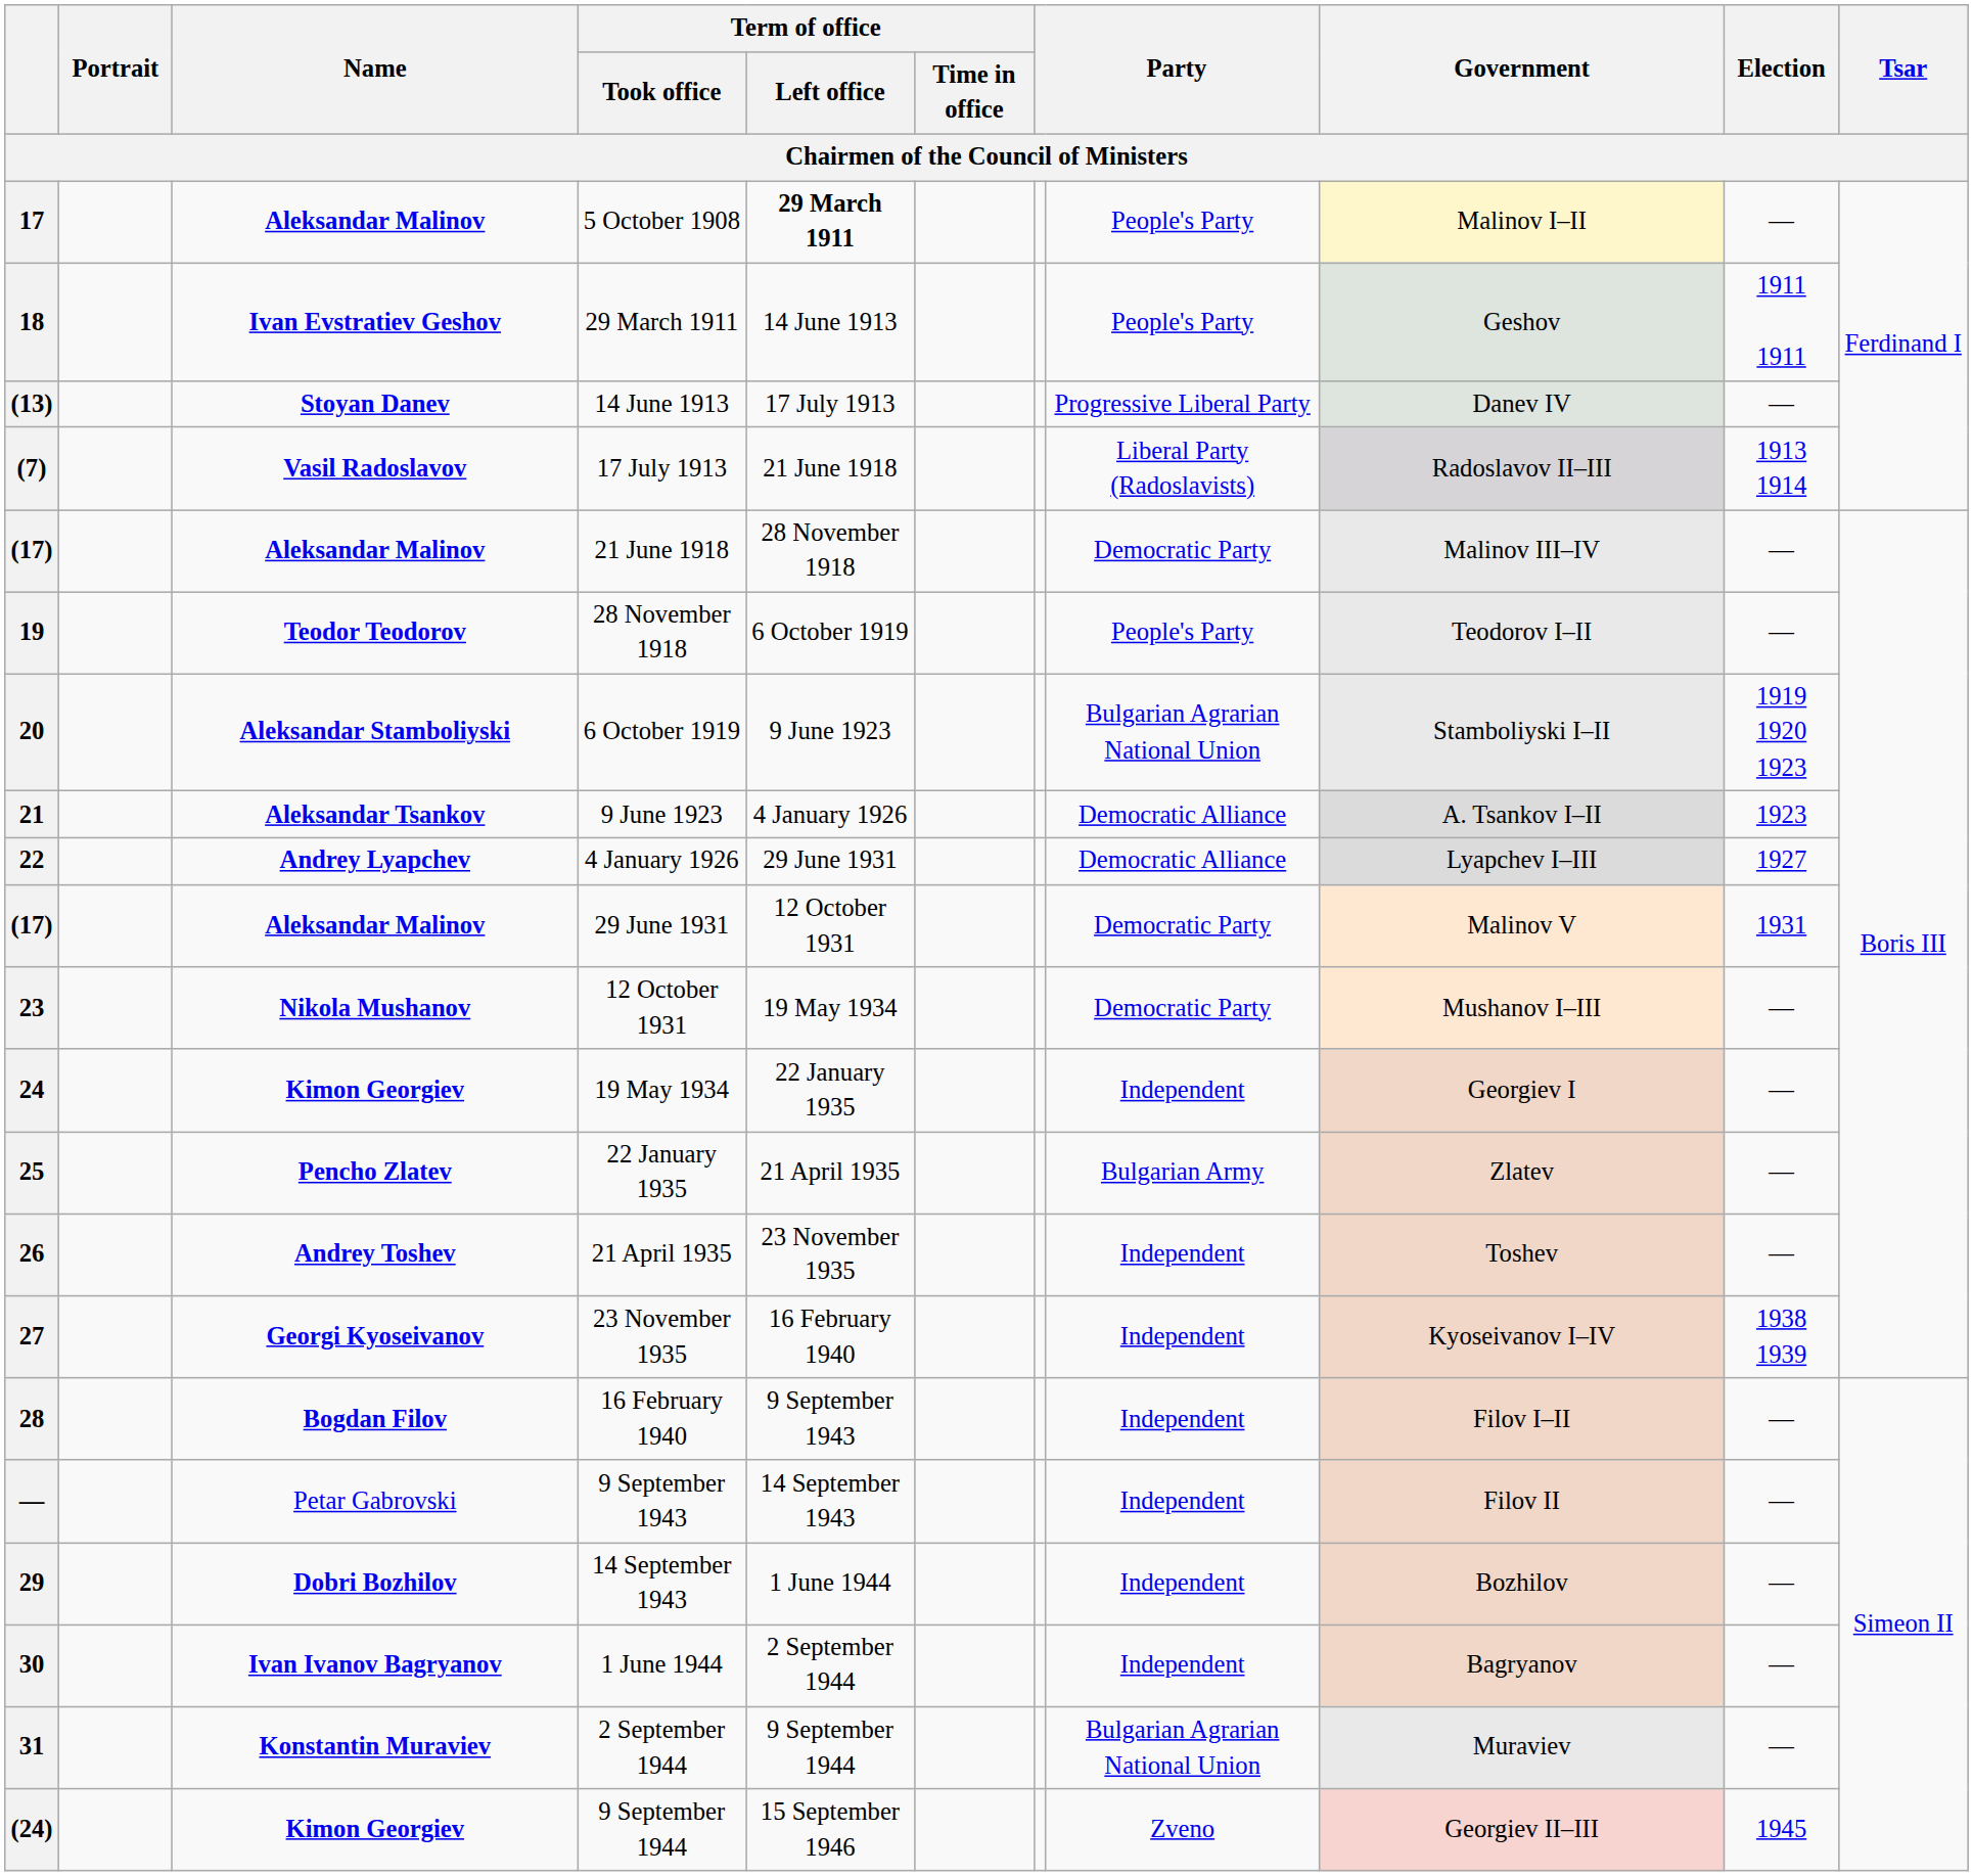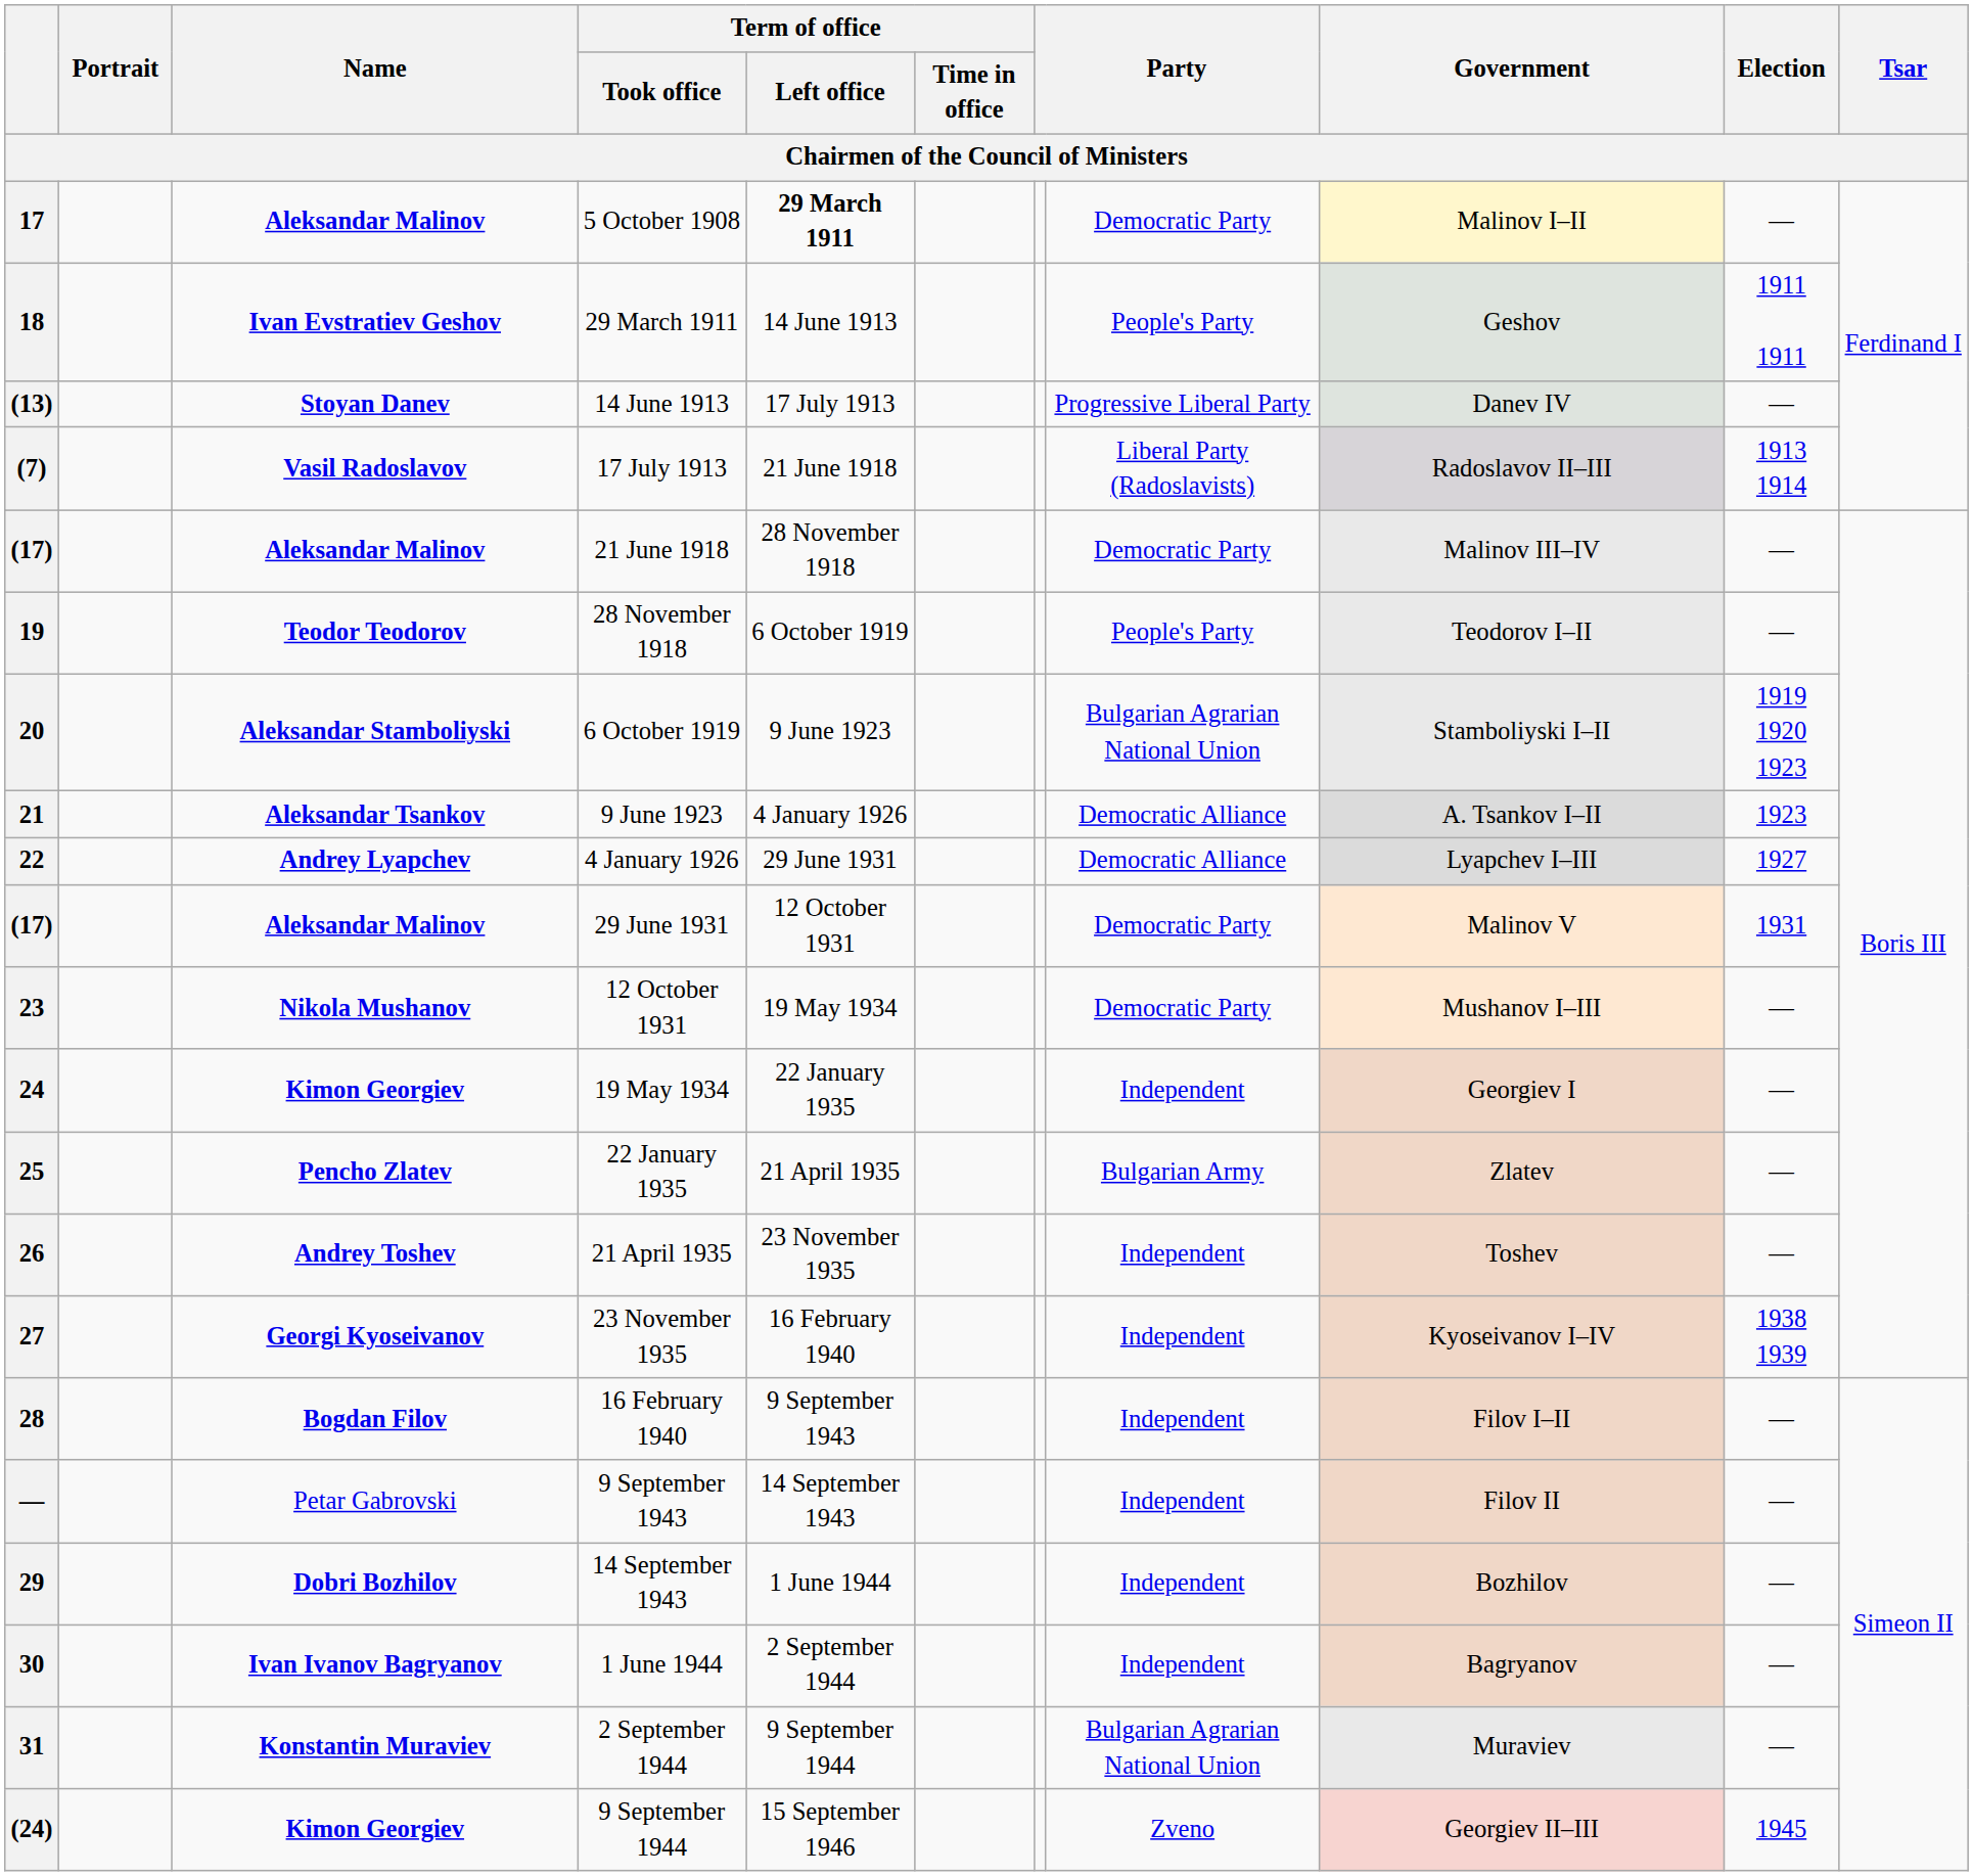5 October 1908 | column 8: People's Party -> Democratic Party
